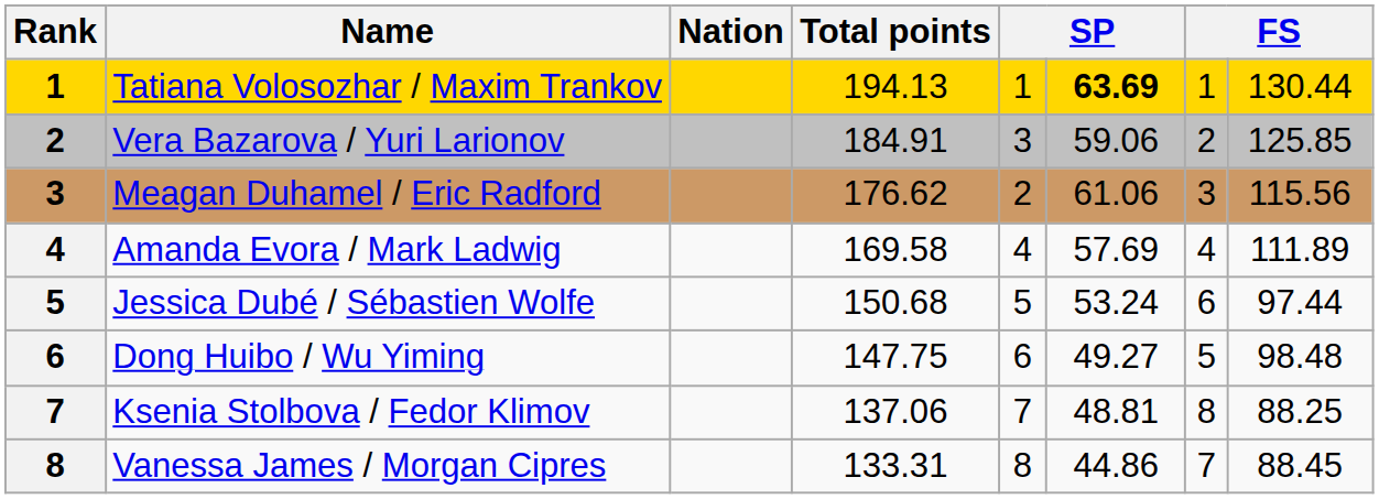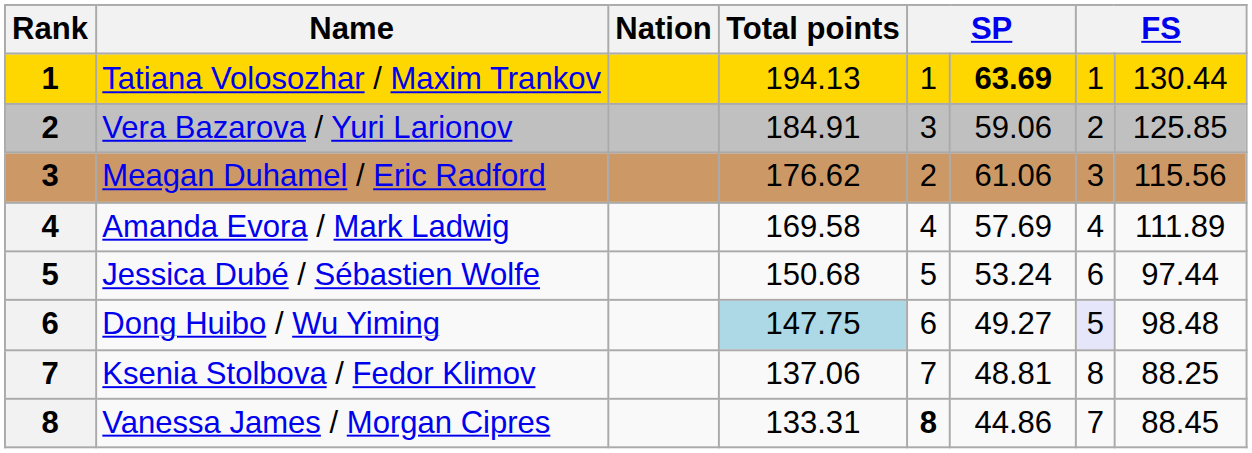Dong Huibo / Wu Yiming | Total points: no background -> lightblue background
Dong Huibo / Wu Yiming | column 7: no background -> lavender background
Vanessa James / Morgan Cipres | column 5: normal -> bold
